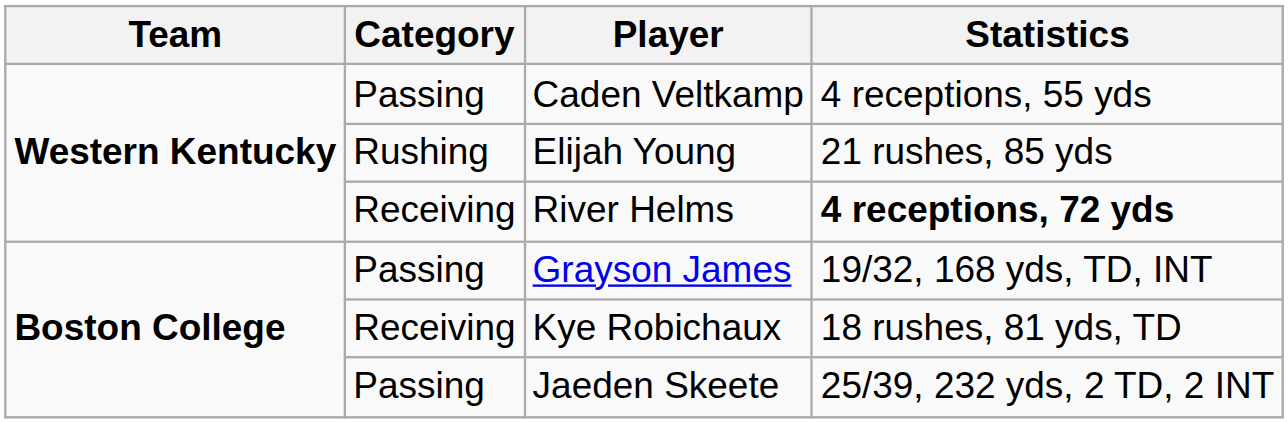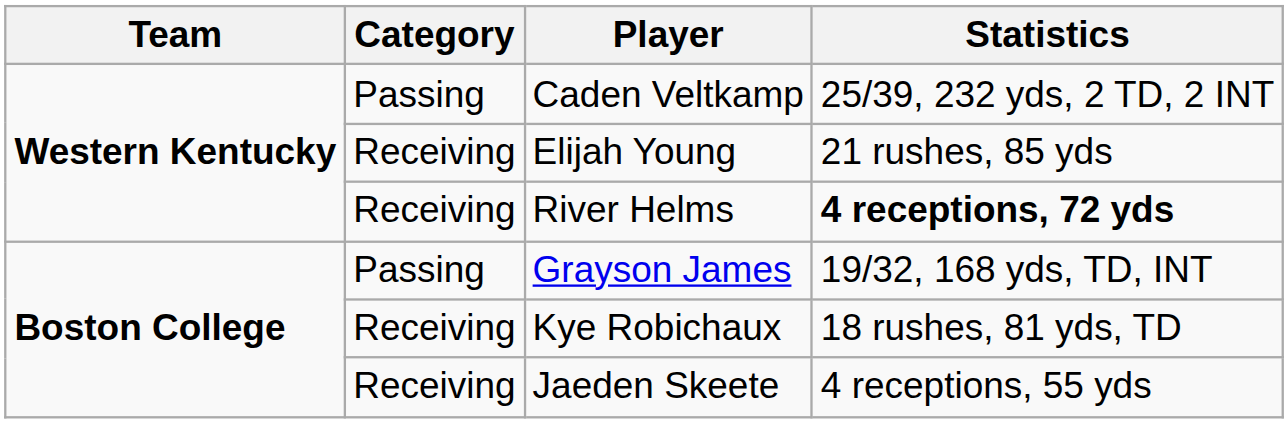Caden Veltkamp | Statistics: 4 receptions, 55 yds -> 25/39, 232 yds, 2 TD, 2 INT
Elijah Young | Category: Rushing -> Receiving
Jaeden Skeete | Category: Passing -> Receiving
Jaeden Skeete | Statistics: 25/39, 232 yds, 2 TD, 2 INT -> 4 receptions, 55 yds
